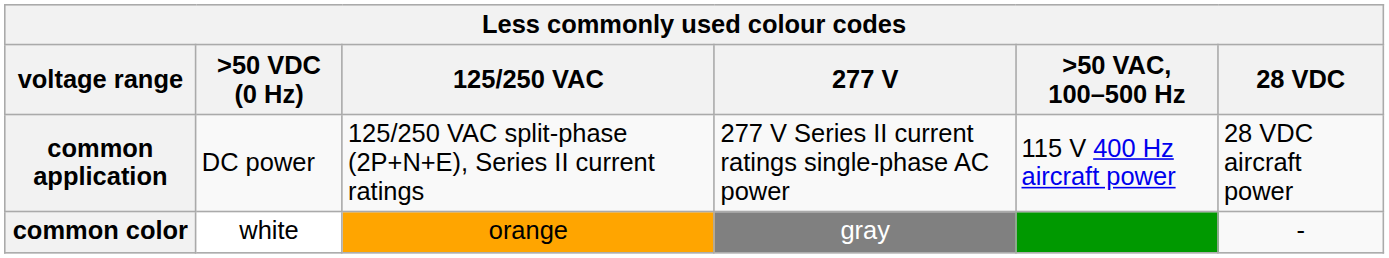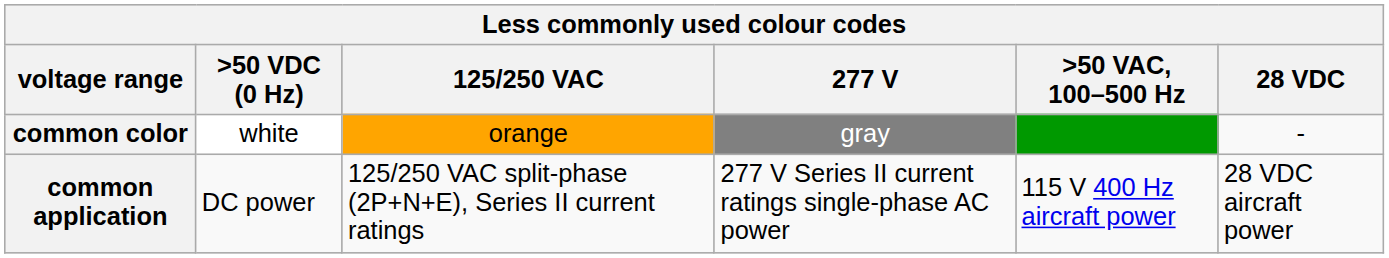rows swapped: common color <-> common application
